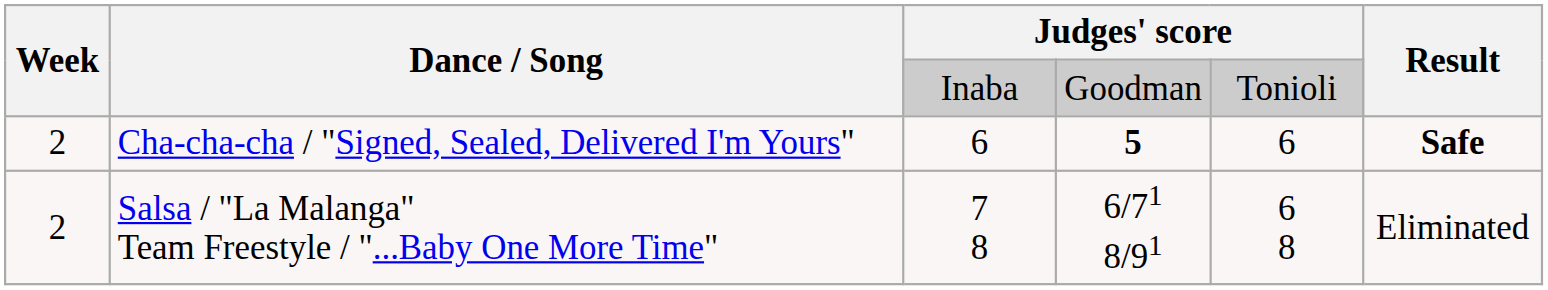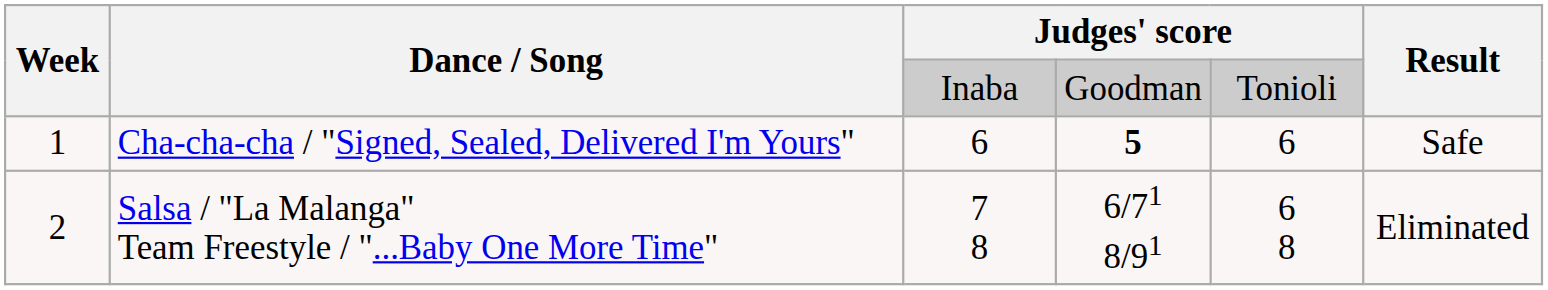Cha-cha-cha / "Signed, Sealed, Delivered I'm Yours" | Week: 2 -> 1
Cha-cha-cha / "Signed, Sealed, Delivered I'm Yours" | Result: bold -> normal
